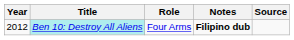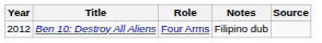row 2 | Title: paleturquoise background -> no background
row 2 | Notes: bold -> normal
